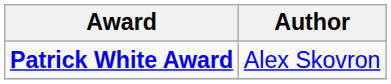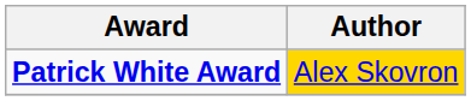Patrick White Award | Author: no background -> gold background
